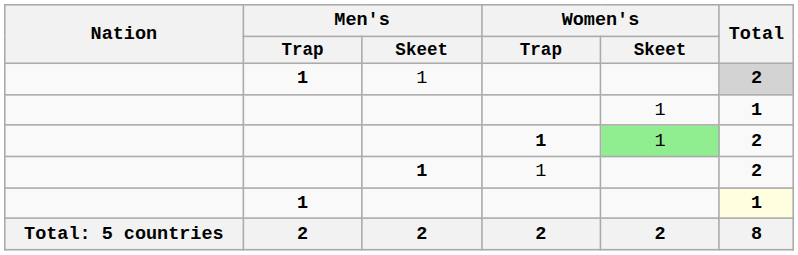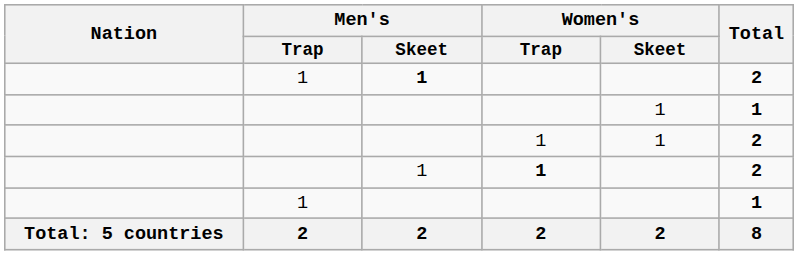row 3 | Men's / Trap: bold -> normal
row 3 | Men's / Skeet: normal -> bold
row 3 | Total: lightgrey background -> no background
row 5 | Women's / Trap: bold -> normal
row 5 | Women's / Skeet: lightgreen background -> no background
row 6 | Men's / Skeet: bold -> normal
row 6 | Women's / Trap: normal -> bold
row 7 | Men's / Trap: bold -> normal
row 7 | Total: lightyellow background -> no background
